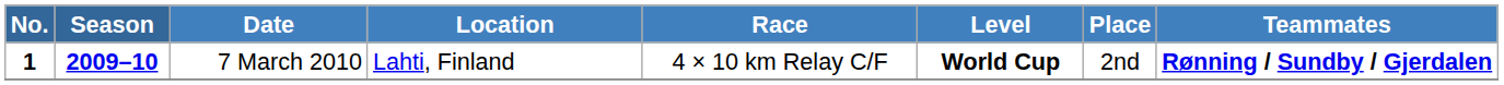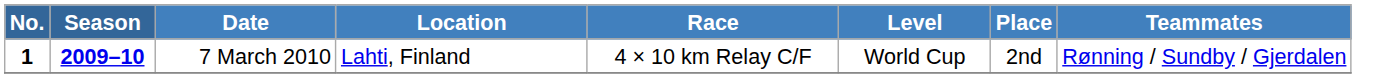7 March 2010 | Level: bold -> normal
7 March 2010 | Teammates: bold -> normal
